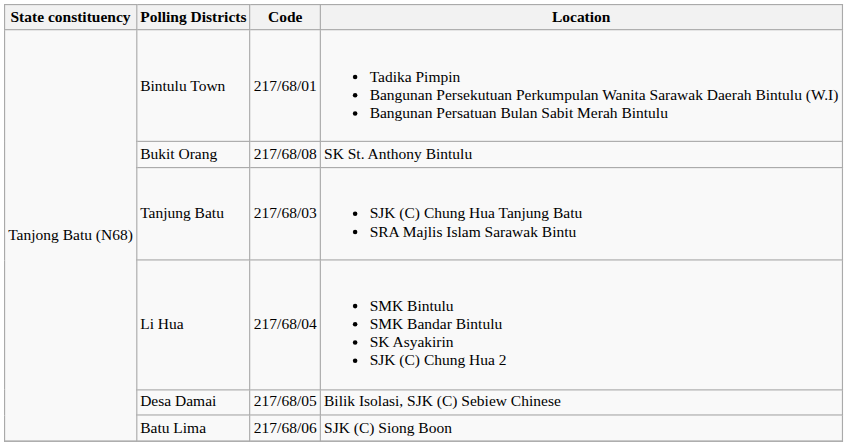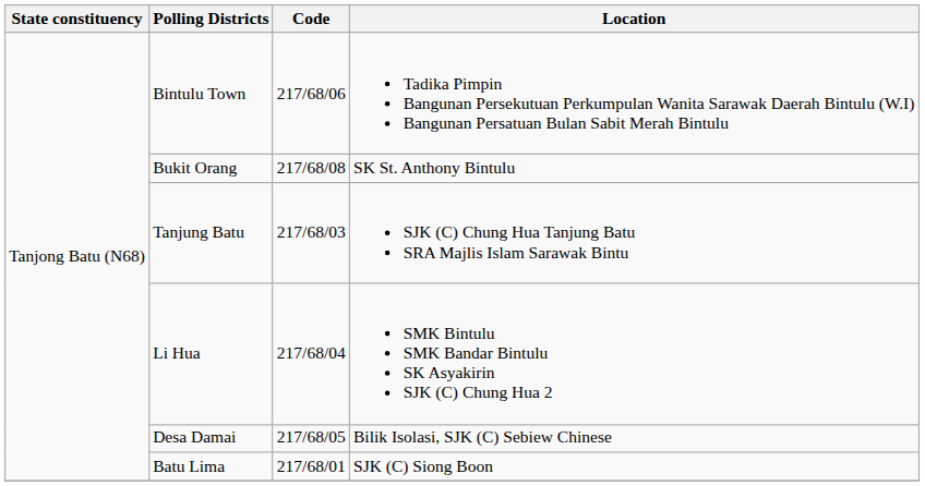Bintulu Town | Code: 217/68/01 -> 217/68/06
Batu Lima | Code: 217/68/06 -> 217/68/01
